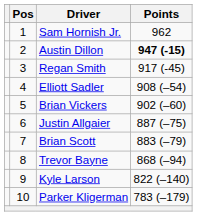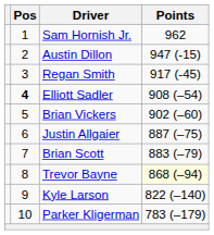Austin Dillon | Points: bold -> normal
Elliott Sadler | Pos: normal -> bold
Trevor Bayne | Points: no background -> lightyellow background
